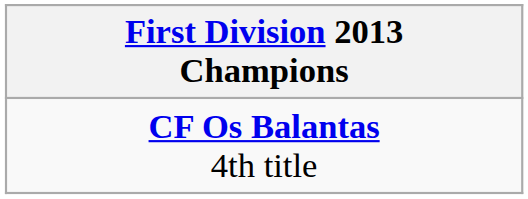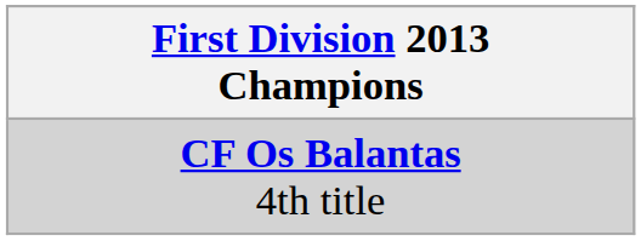row 2 | column 1: no background -> lightgrey background
